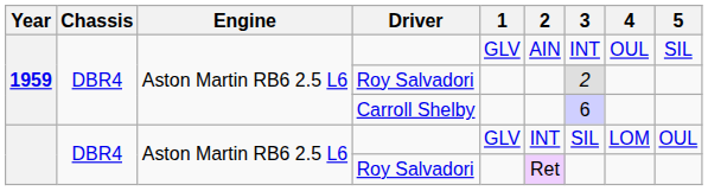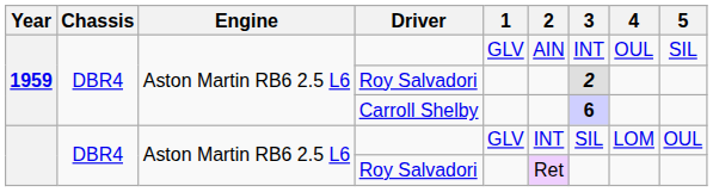1959 / Roy Salvadori | 3: normal -> bold
Carroll Shelby | 3: normal -> bold
